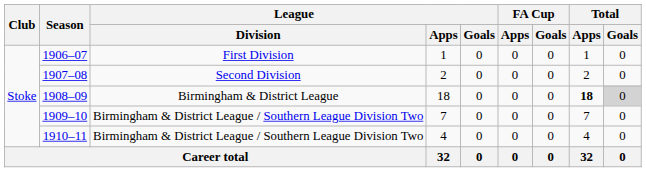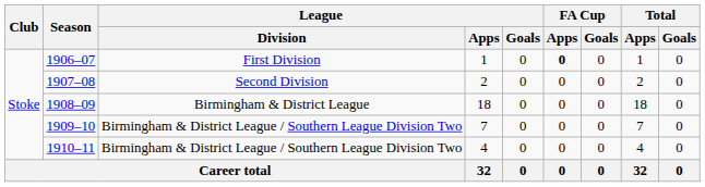1906–07 | FA Cup / Apps: normal -> bold
1908–09 | Total / Apps: bold -> normal
1908–09 | Total / Goals: lightgrey background -> no background
